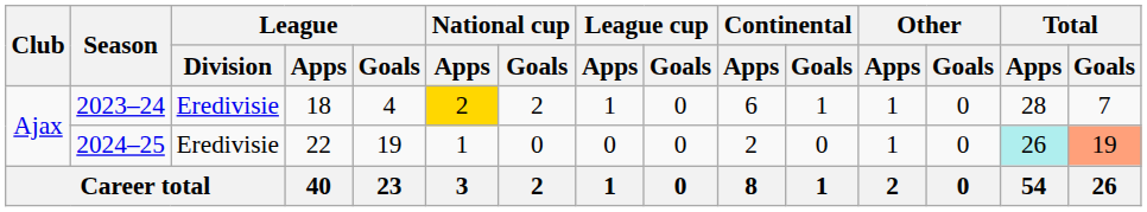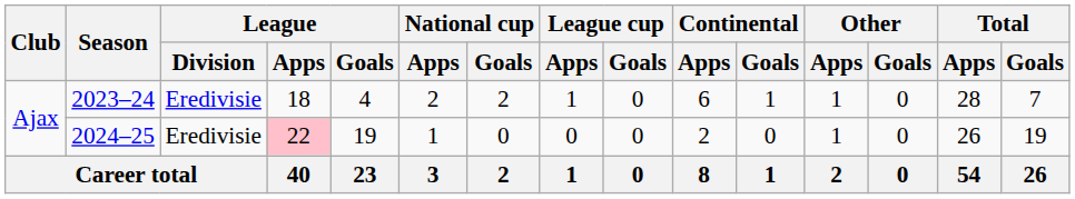2023–24 | National cup / Apps: gold background -> no background
2024–25 | League / Apps: no background -> pink background
2024–25 | Total / Apps: paleturquoise background -> no background
2024–25 | Total / Goals: lightsalmon background -> no background
